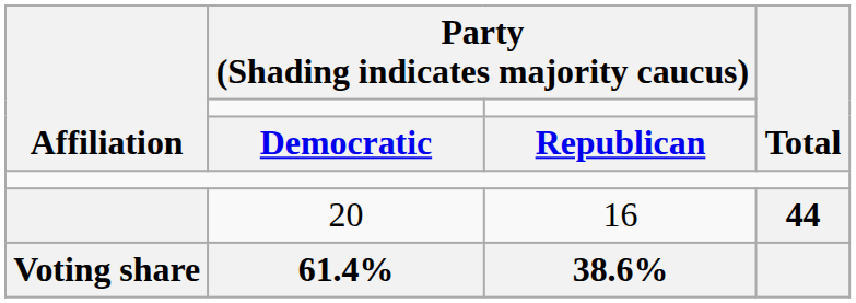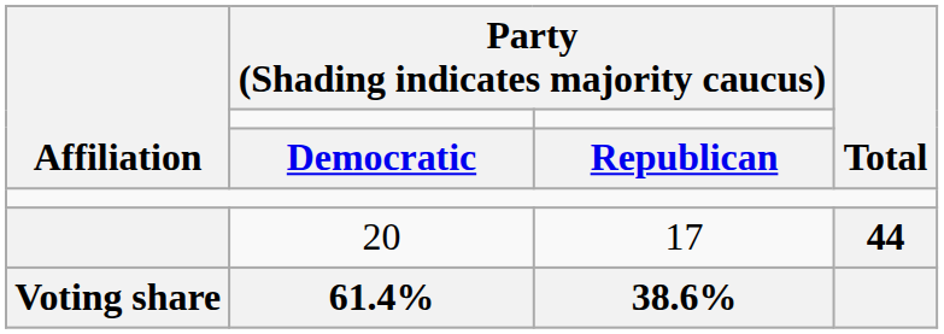44 | column 3: 16 -> 17
